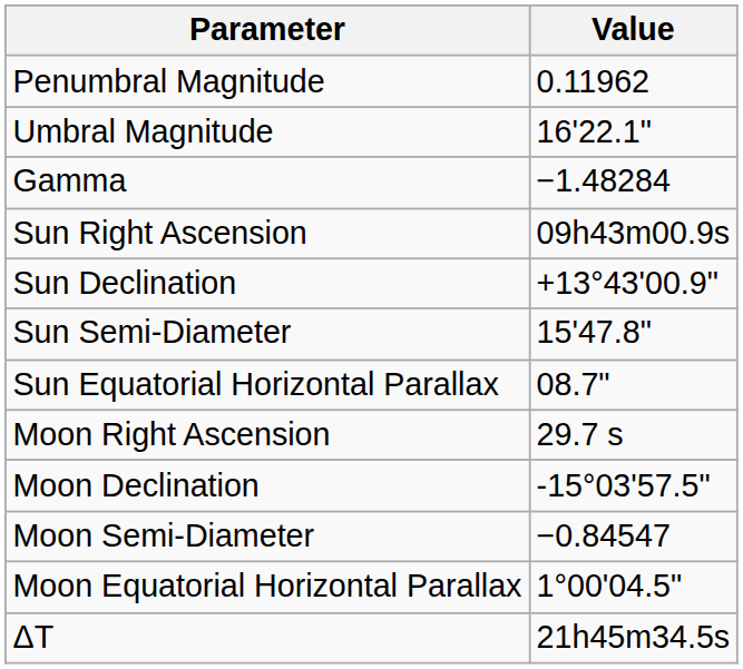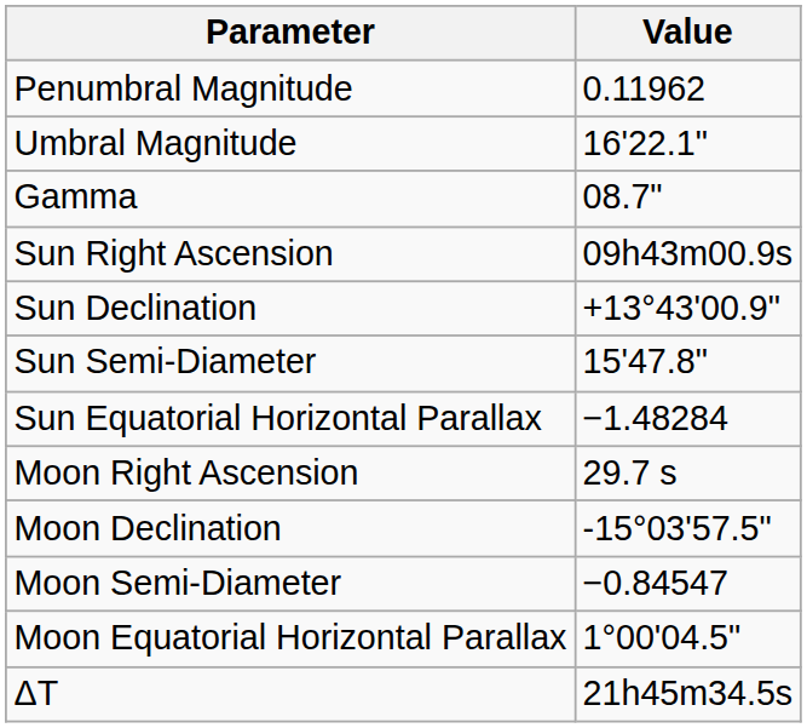Gamma | Value: −1.48284 -> 08.7"
Sun Equatorial Horizontal Parallax | Value: 08.7" -> −1.48284
